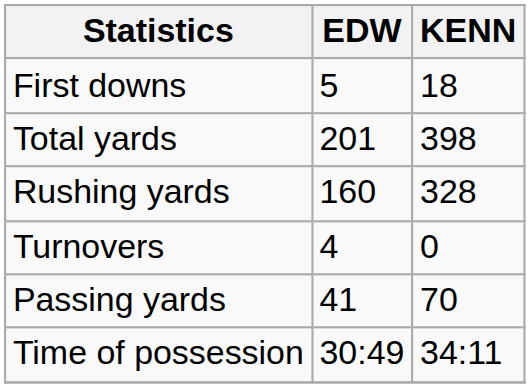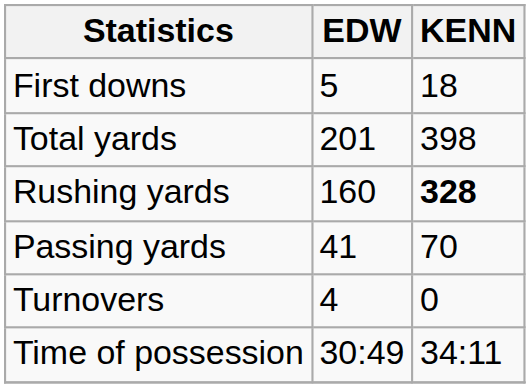Rushing yards | KENN: normal -> bold
rows swapped: Passing yards <-> Turnovers
